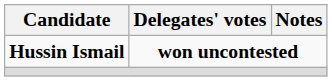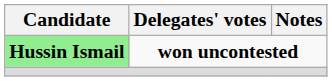Hussin Ismail | Candidate: no background -> lightgreen background
